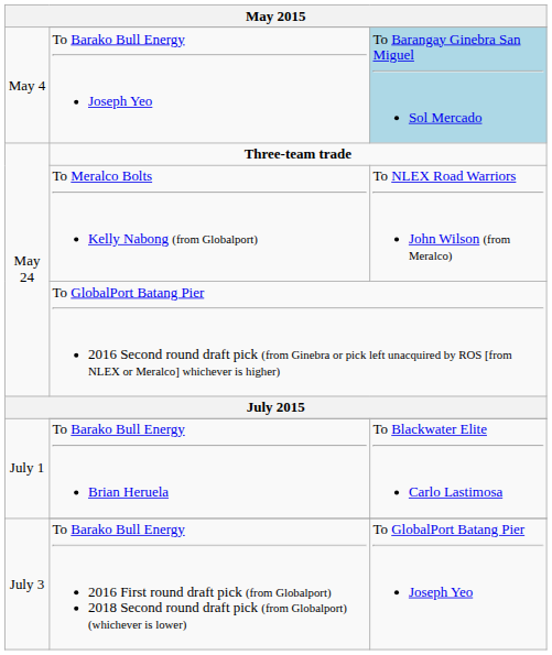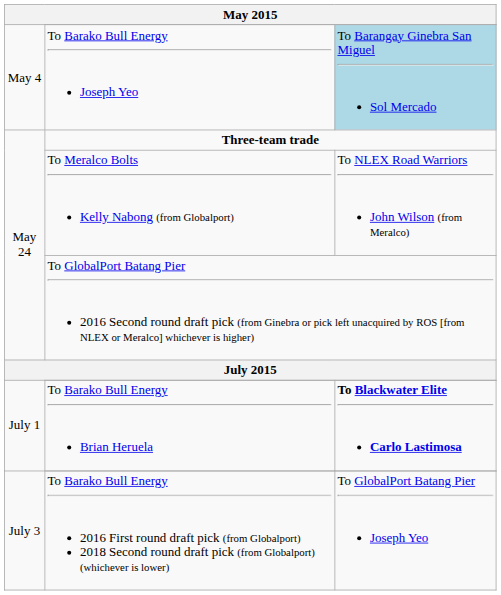To Barako Bull Energy Brian Heruela | column 3: normal -> bold
